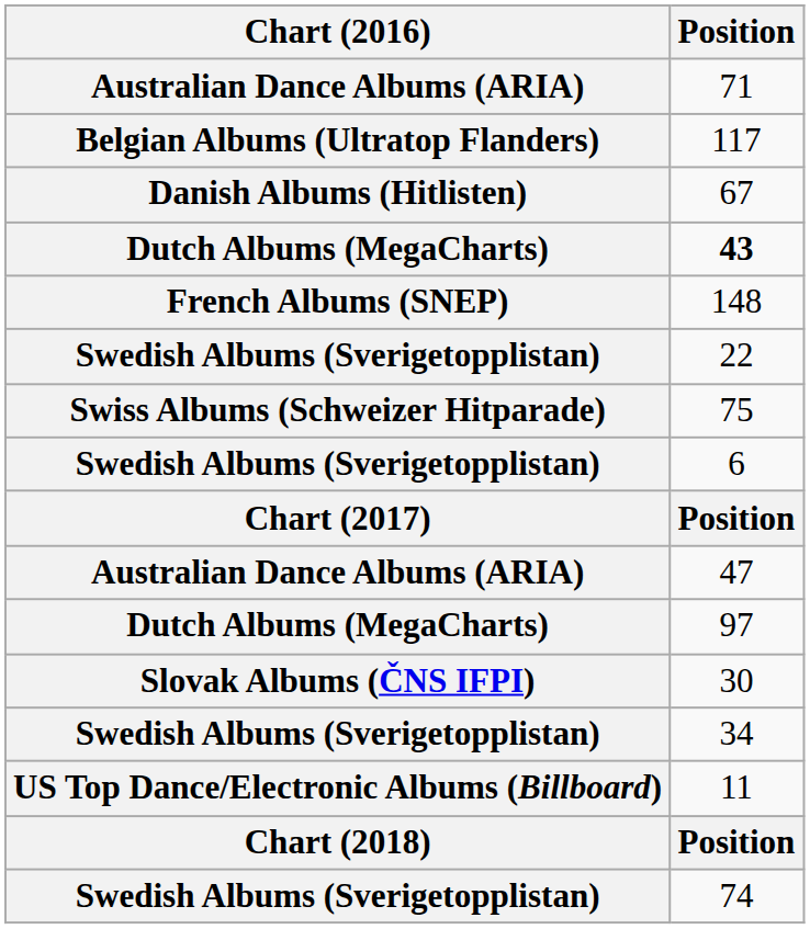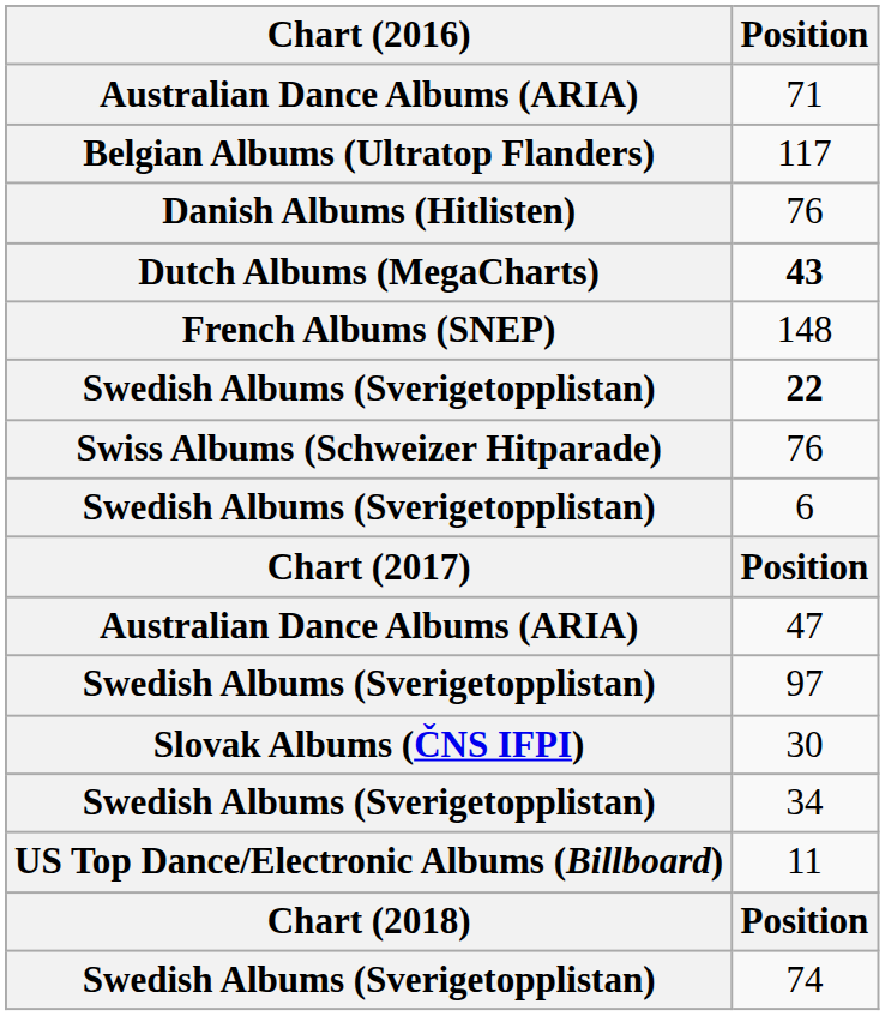row 4 | Position: 67 -> 76
row 7 | Position: normal -> bold
row 8 | Position: 75 -> 76
row 12 | Chart (2016): Dutch Albums (MegaCharts) -> Swedish Albums (Sverigetopplistan)
